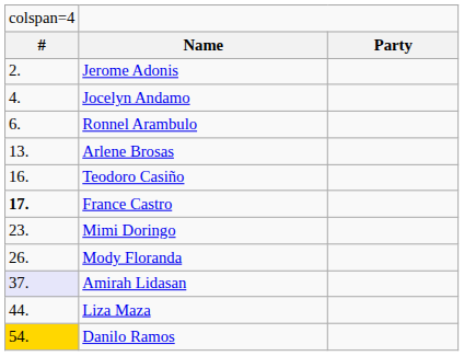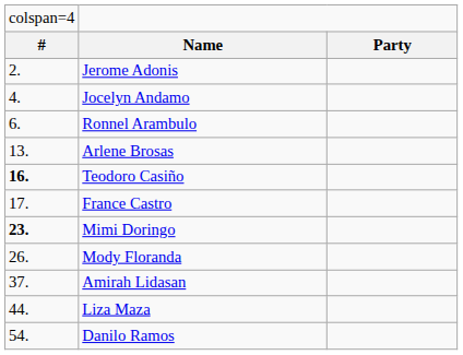Teodoro Casiño | column 1: normal -> bold
France Castro | column 1: bold -> normal
Mimi Doringo | column 1: normal -> bold
Amirah Lidasan | column 1: lavender background -> no background
Danilo Ramos | column 1: gold background -> no background
